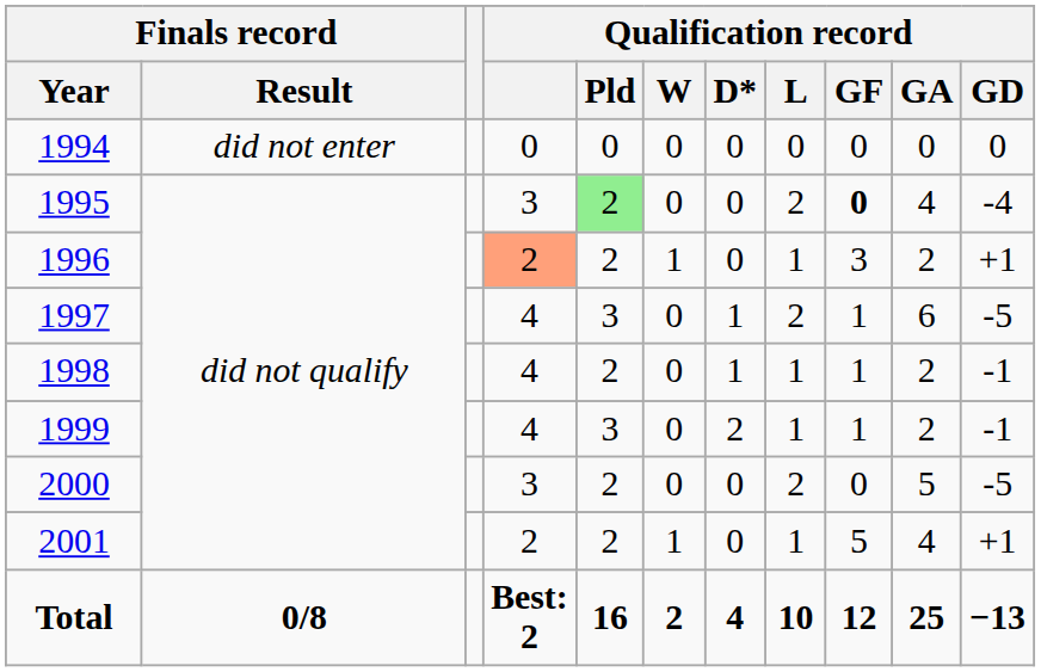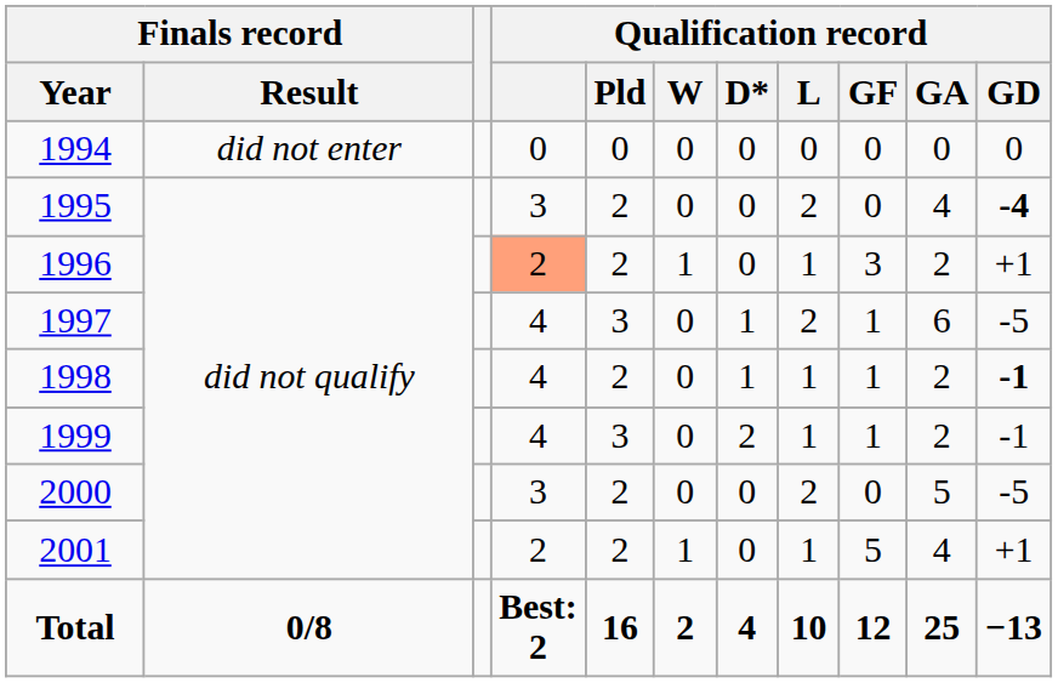1995 | Qualification record / Pld: lightgreen background -> no background
1995 | Qualification record / GF: bold -> normal
1995 | Qualification record / GD: normal -> bold
1998 | Qualification record / GD: normal -> bold
